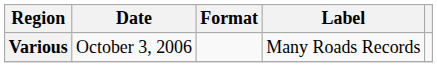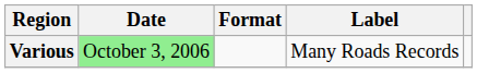Various | Date: no background -> lightgreen background
